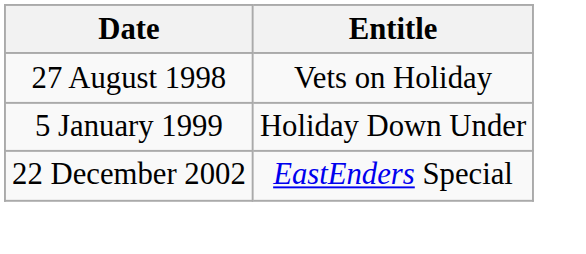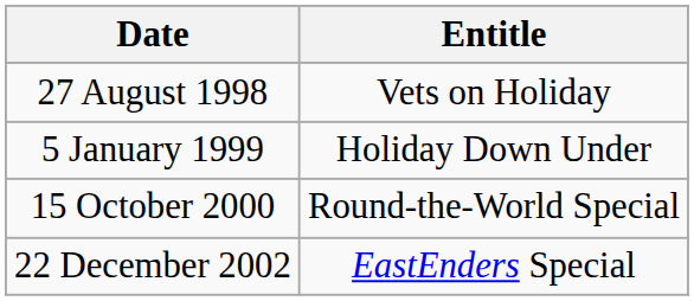+ row: 15 October 2000 | Round-the-World Special
